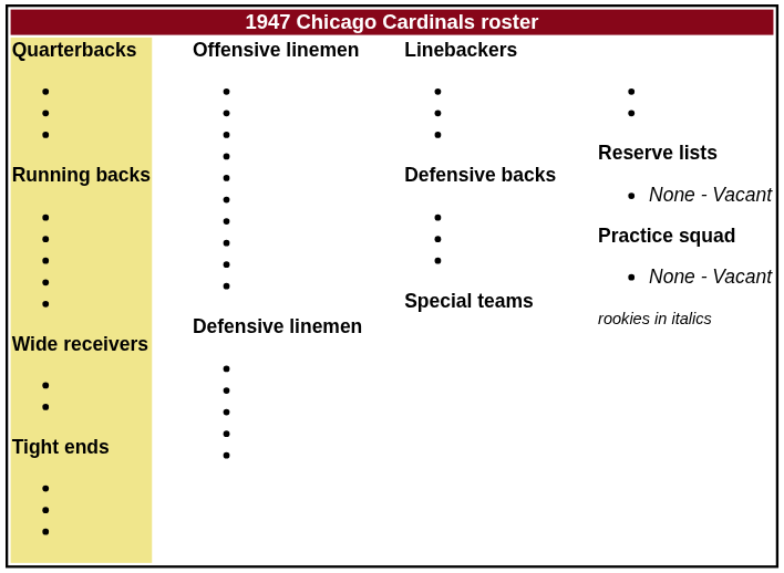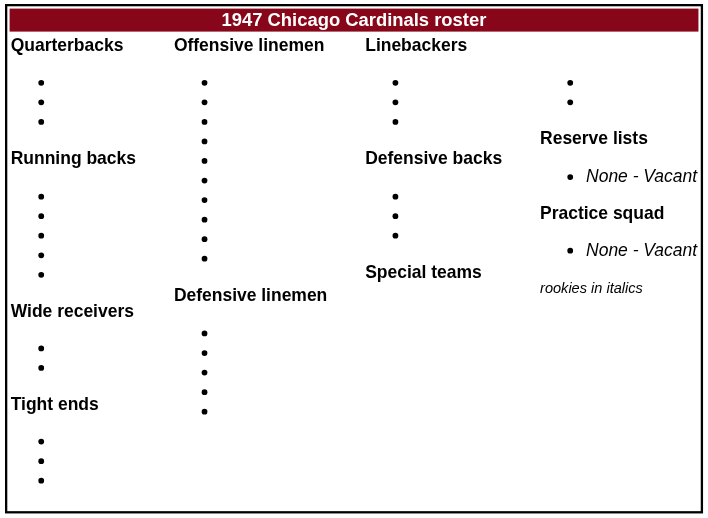Quarterbacks Running backs Wide receivers Tight ends | column 1: khaki background -> no background
